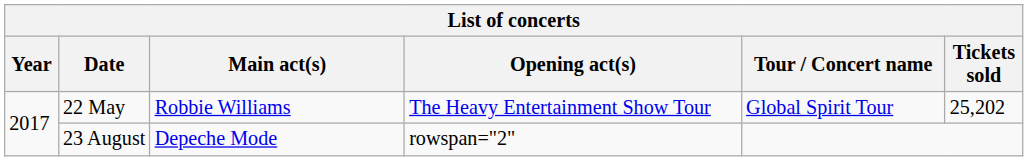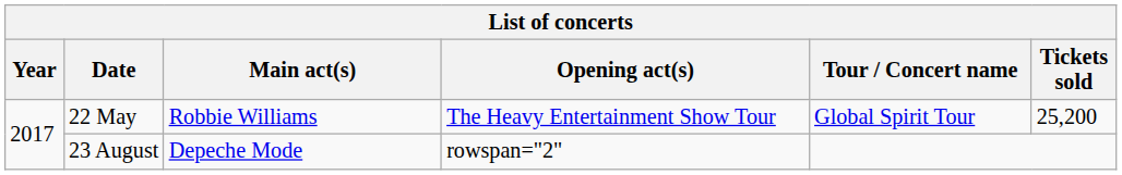22 May | Tickets sold: 25,202 -> 25,200
